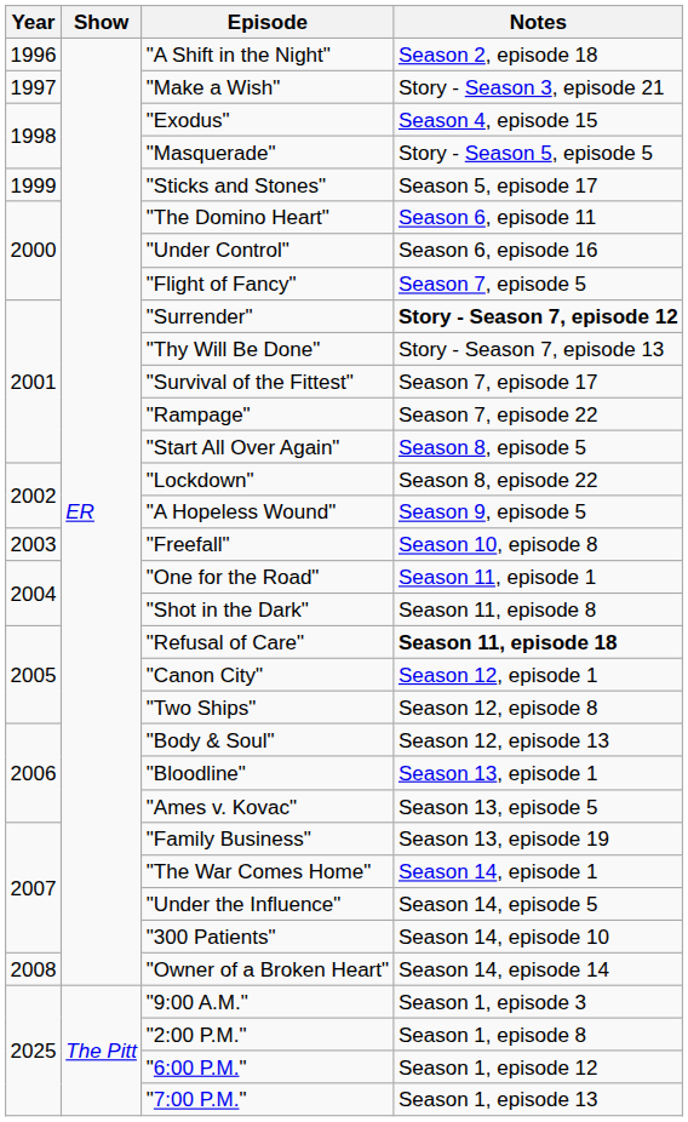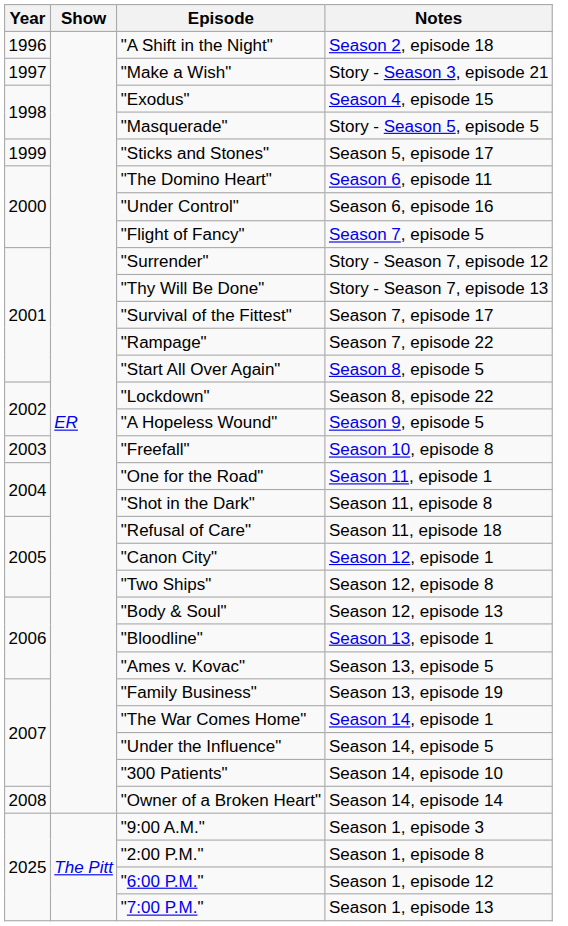"Surrender" | Notes: bold -> normal
"Refusal of Care" | Notes: bold -> normal
